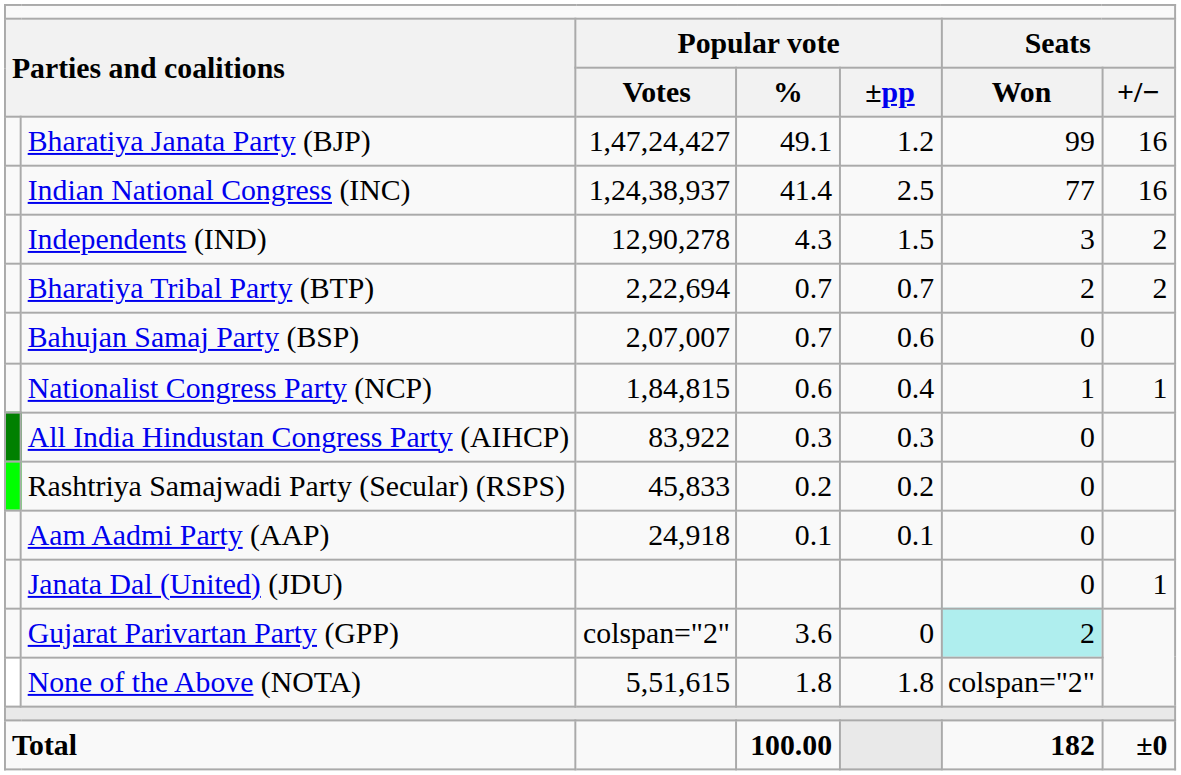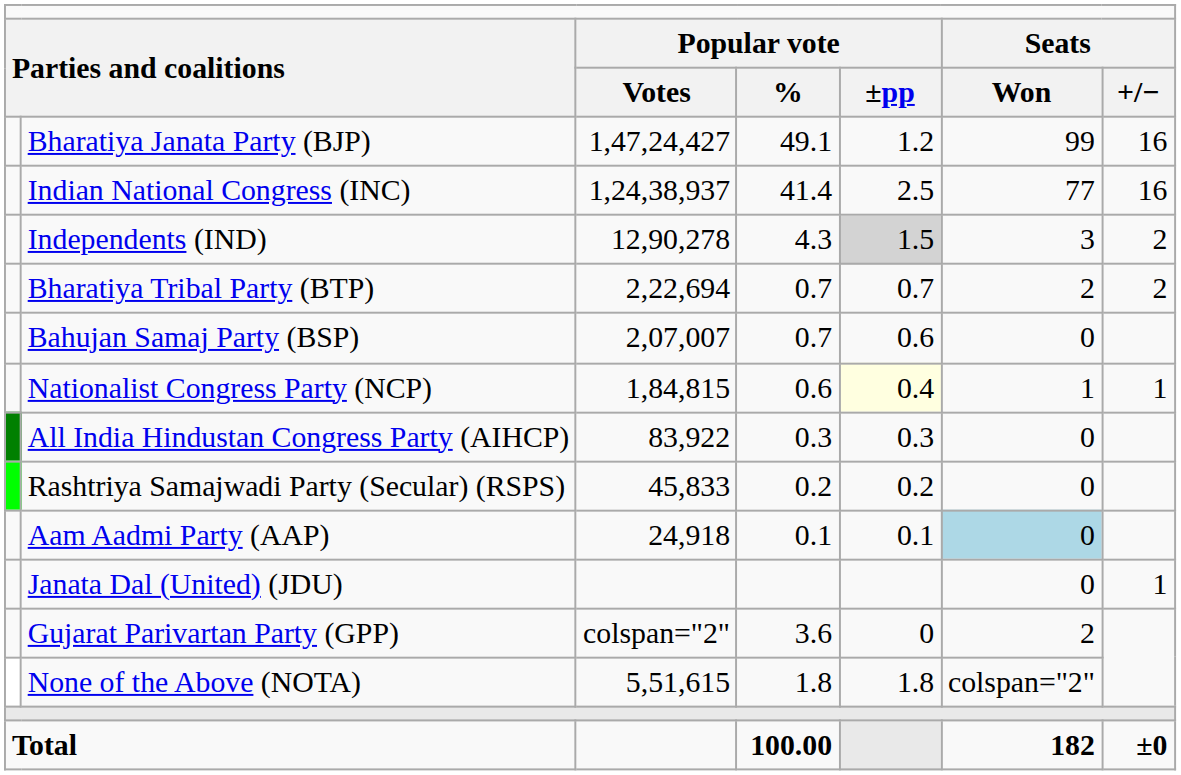Independents (IND) | column 5: no background -> lightgrey background
Nationalist Congress Party (NCP) | column 5: no background -> lightyellow background
Aam Aadmi Party (AAP) | column 6: no background -> lightblue background
Gujarat Parivartan Party (GPP) | column 6: paleturquoise background -> no background
